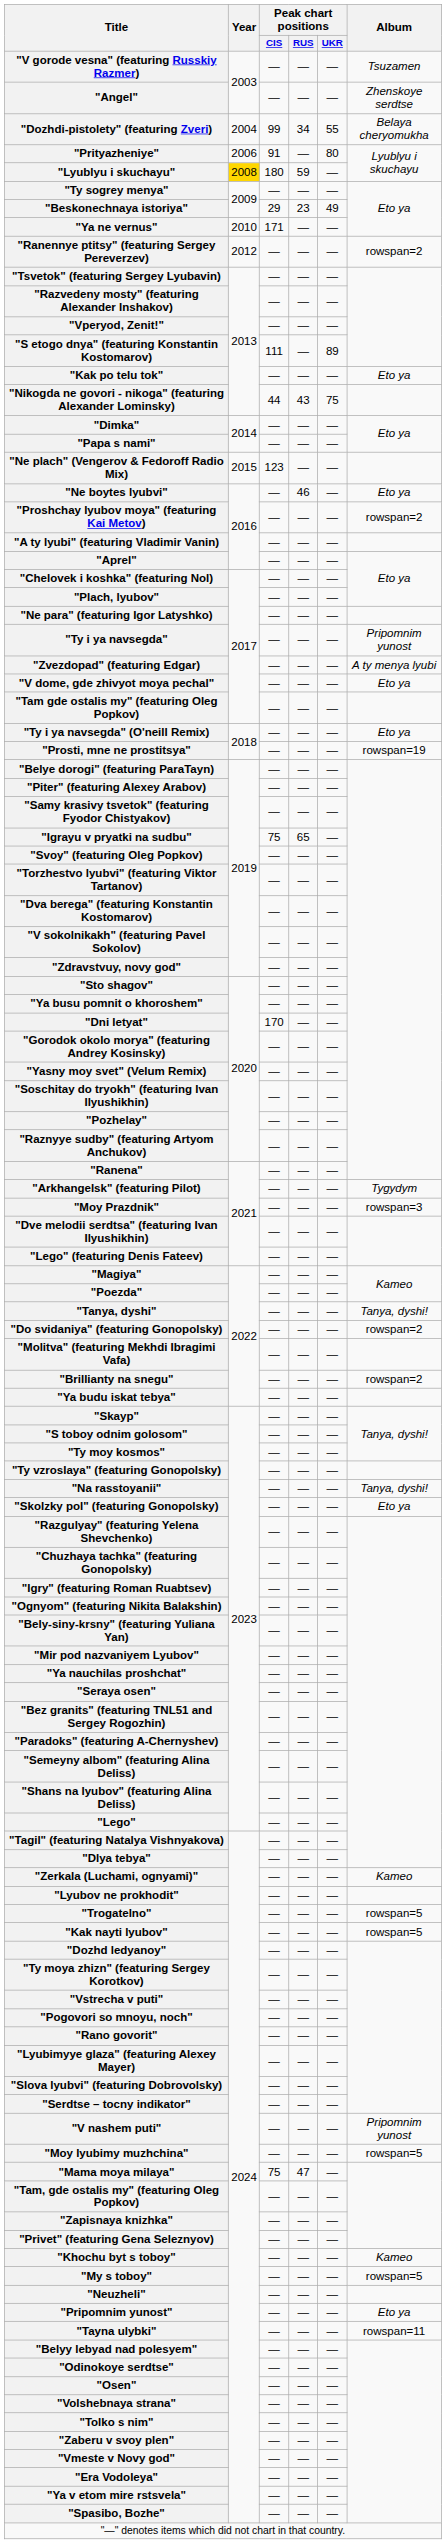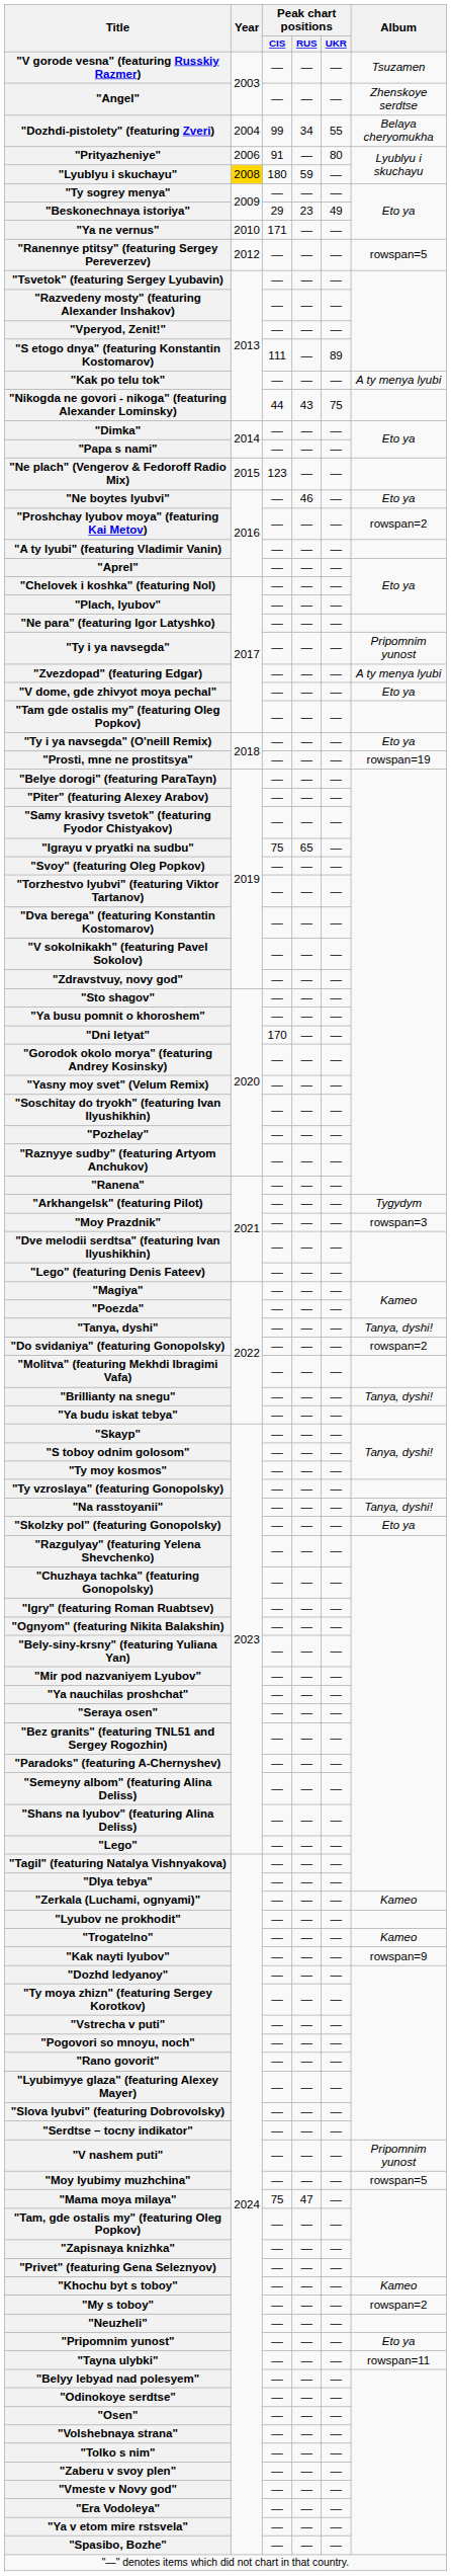"Ranennye ptitsy" (featuring Sergey Pereverzev) | Album: rowspan=2 -> rowspan=5
"Kak po telu tok" | Album: Eto ya -> A ty menya lyubi
"Brillianty na snegu" | Album: rowspan=2 -> Tanya, dyshi!
"Trogatelno" | Album: rowspan=5 -> Kameo
"Kak nayti lyubov" | Album: rowspan=5 -> rowspan=9
"My s toboy" | Album: rowspan=5 -> rowspan=2
